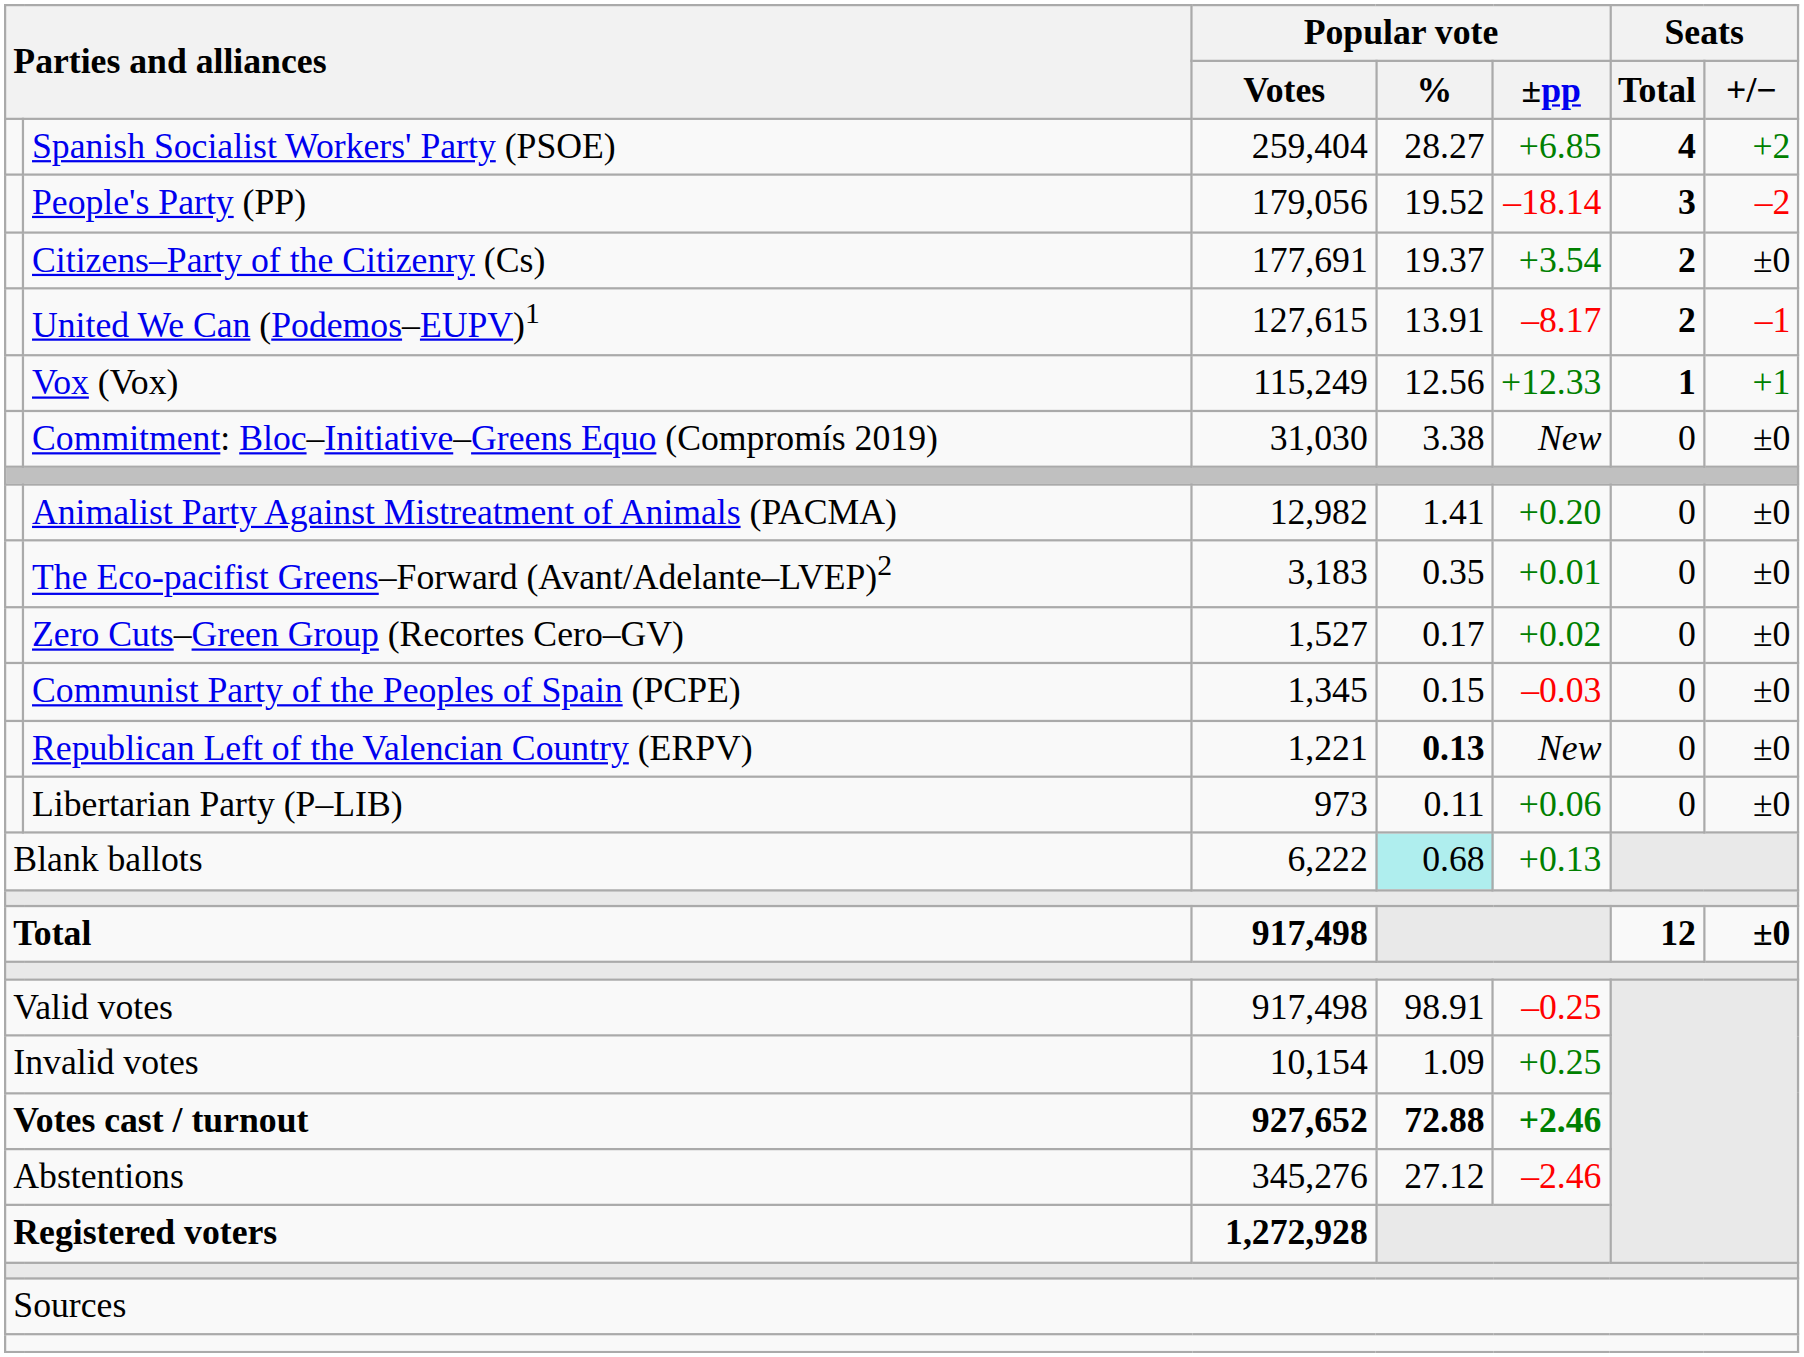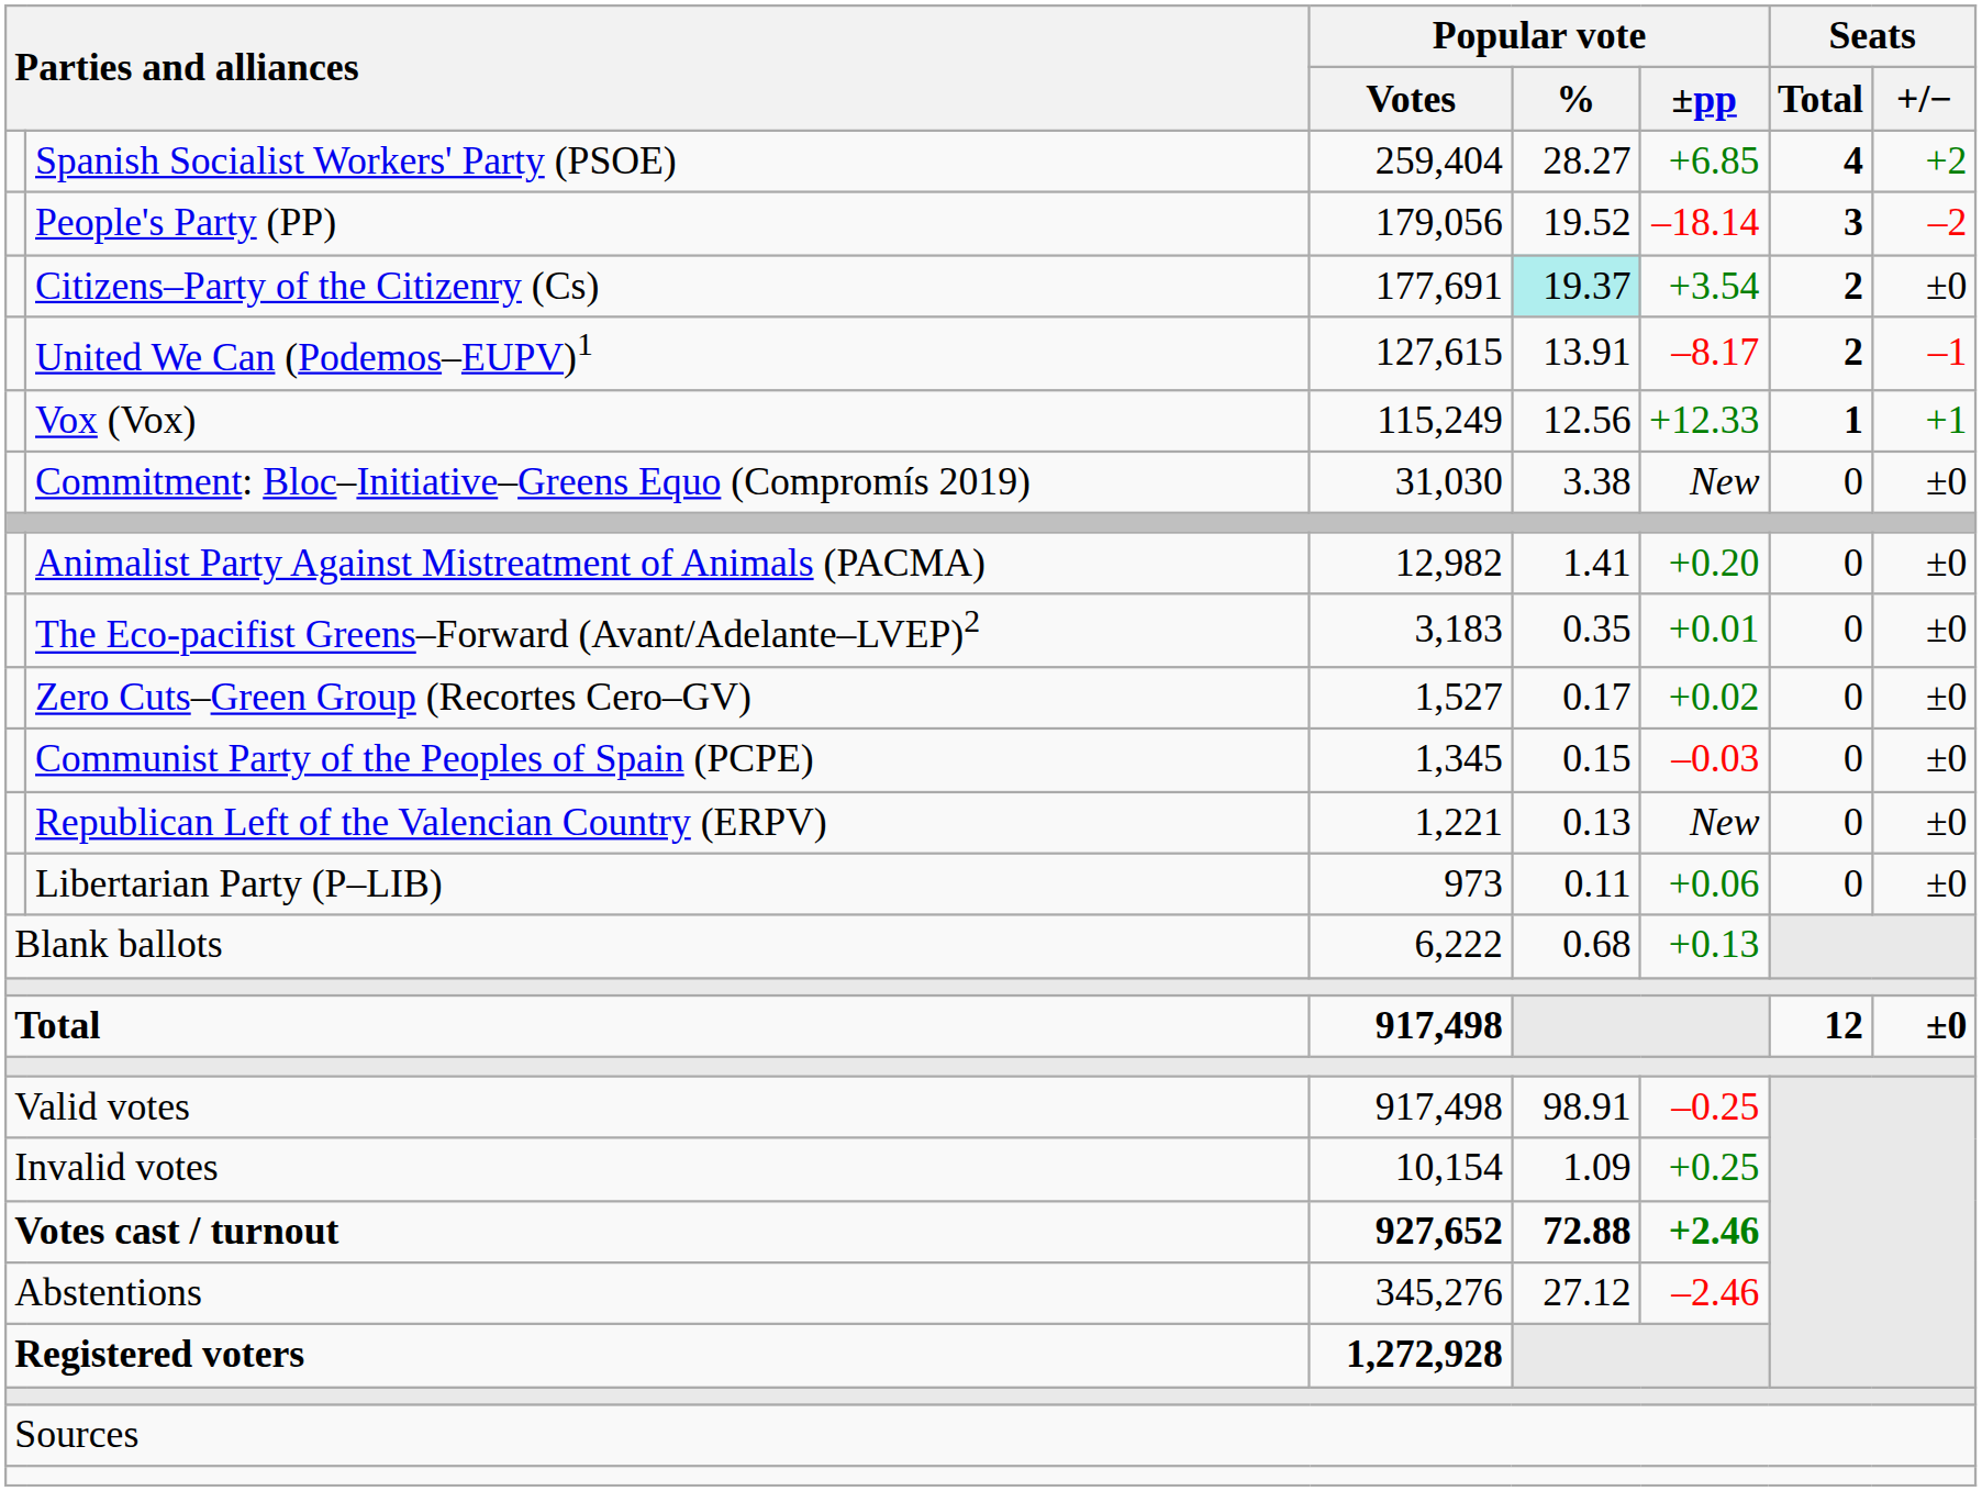Citizens–Party of the Citizenry (Cs) | Popular vote / %: no background -> paleturquoise background
Republican Left of the Valencian Country (ERPV) | Popular vote / %: bold -> normal
Blank ballots | Popular vote / %: paleturquoise background -> no background
